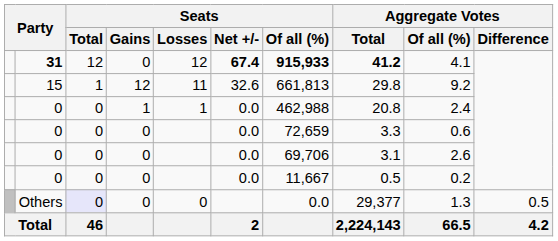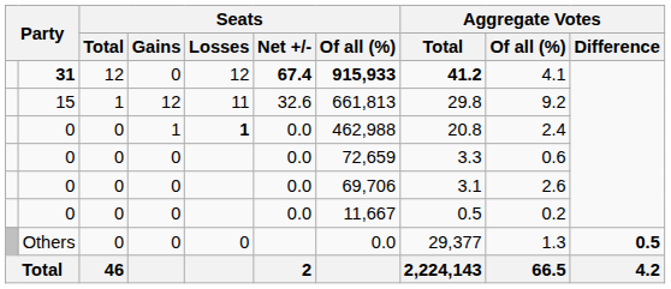0 / 1 | Seats / Losses: normal -> bold
Others | Seats / Total: lavender background -> no background
Others | Aggregate Votes / Difference: normal -> bold
